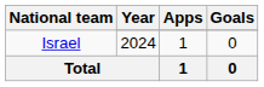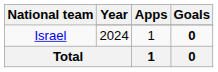2024 | Goals: normal -> bold
